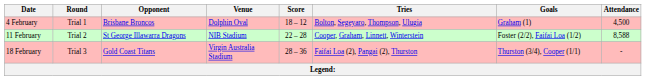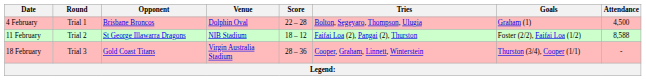4 February | Score: 18 – 12 -> 22 – 28
11 February | Score: 22 – 28 -> 18 – 12
11 February | Tries: Cooper, Graham, Linnett, Winterstein -> Faifai Loa (2), Pangai (2), Thurston
18 February | Tries: Faifai Loa (2), Pangai (2), Thurston -> Cooper, Graham, Linnett, Winterstein
